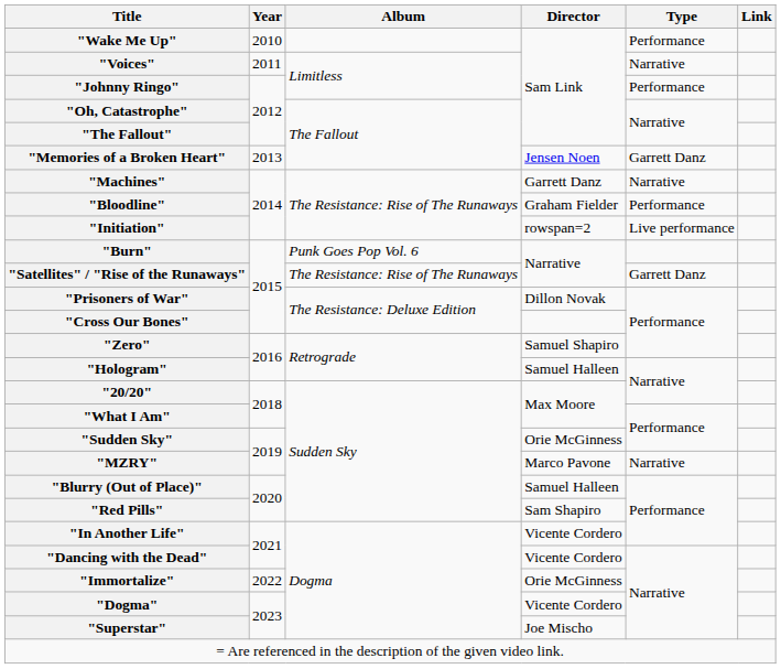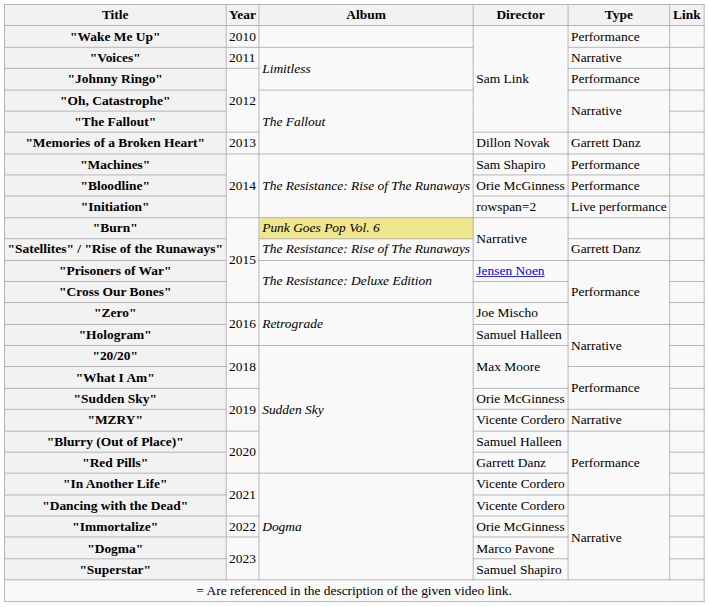"Memories of a Broken Heart" | Director: Jensen Noen -> Dillon Novak
"Machines" | Director: Garrett Danz -> Sam Shapiro
"Machines" | Type: Narrative -> Performance
"Bloodline" | Director: Graham Fielder -> Orie McGinness
"Burn" | Album: no background -> khaki background
"Prisoners of War" | Director: Dillon Novak -> Jensen Noen
"Zero" | Director: Samuel Shapiro -> Joe Mischo
"MZRY" | Director: Marco Pavone -> Vicente Cordero
"Red Pills" | Director: Sam Shapiro -> Garrett Danz
"Dogma" | Director: Vicente Cordero -> Marco Pavone
"Superstar" | Director: Joe Mischo -> Samuel Shapiro
